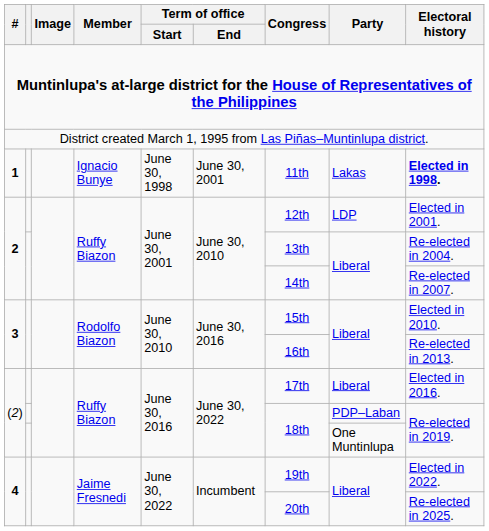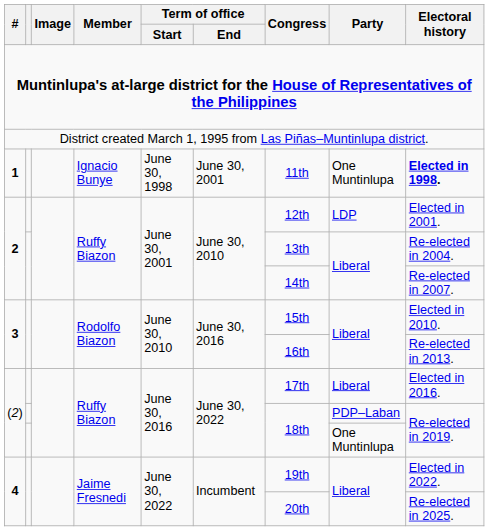1 | Party: Lakas -> One Muntinlupa
